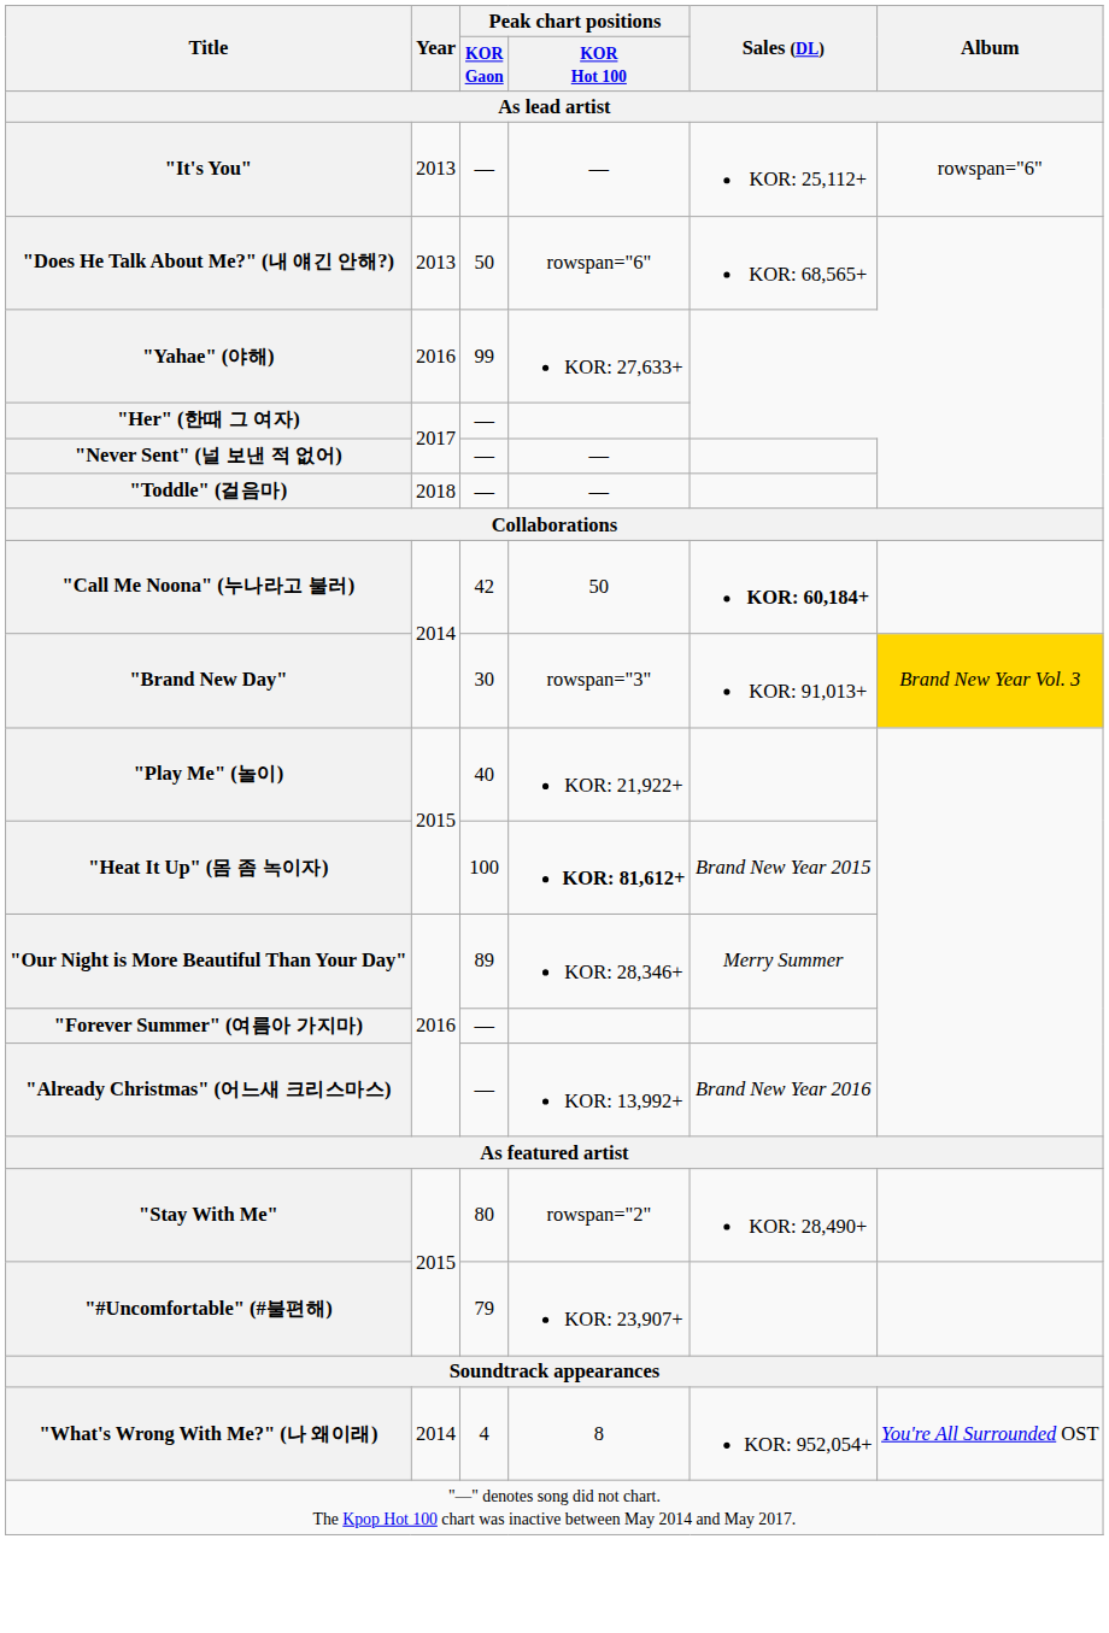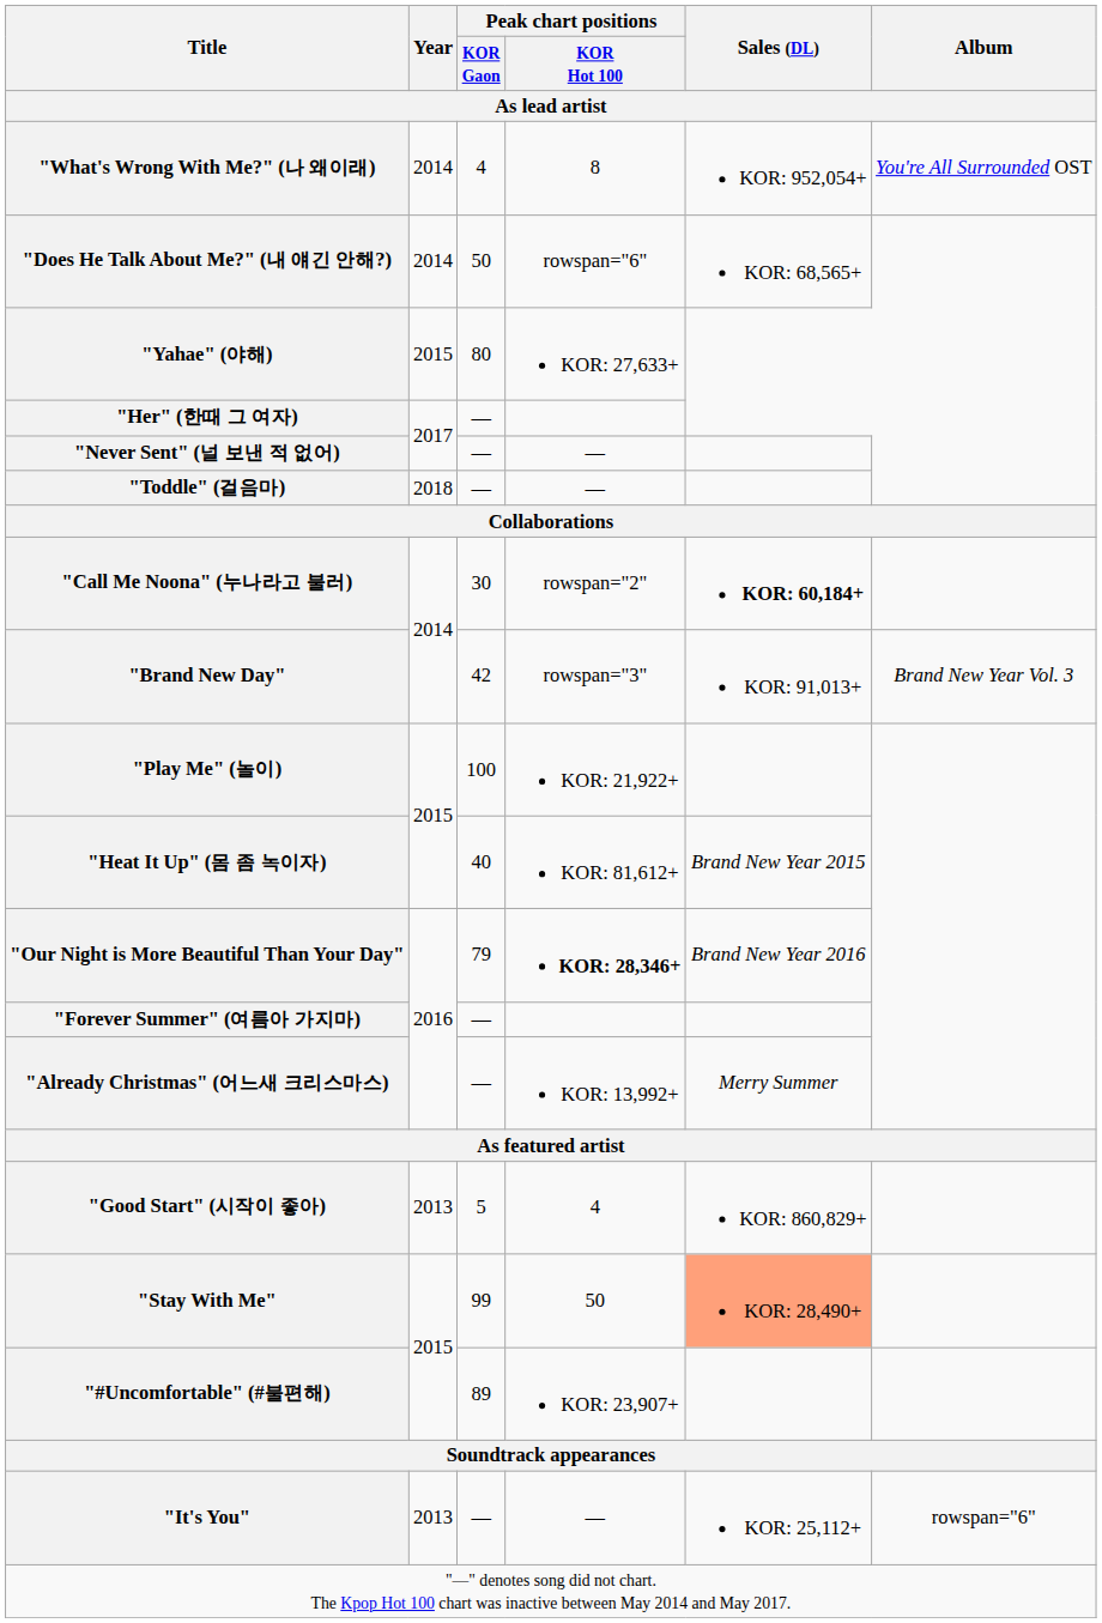rows swapped: "It's You" <-> "What's Wrong With Me?" (나 왜이래)
"Does He Talk About Me?" (내 얘긴 안해?) | Year: 2013 -> 2014
"Yahae" (야해) | Year: 2016 -> 2015
"Yahae" (야해) | Peak chart positions / KOR Gaon: 99 -> 80
"Call Me Noona" (누나라고 불러) | Peak chart positions / KOR Gaon: 42 -> 30
"Call Me Noona" (누나라고 불러) | Peak chart positions / KOR Hot 100: 50 -> rowspan="2"
"Brand New Day" | Peak chart positions / KOR Gaon: 30 -> 42
"Brand New Day" | Album: gold background -> no background
"Play Me" (놀이) | Peak chart positions / KOR Gaon: 40 -> 100
"Heat It Up" (몸 좀 녹이자) | Peak chart positions / KOR Gaon: 100 -> 40
"Heat It Up" (몸 좀 녹이자) | Peak chart positions / KOR Hot 100: bold -> normal
"Our Night is More Beautiful Than Your Day" | Peak chart positions / KOR Gaon: 89 -> 79
"Our Night is More Beautiful Than Your Day" | Peak chart positions / KOR Hot 100: normal -> bold
"Our Night is More Beautiful Than Your Day" | Sales (DL): Merry Summer -> Brand New Year 2016
"Already Christmas" (어느새 크리스마스) | Sales (DL): Brand New Year 2016 -> Merry Summer
+ row: "Good Start" (시작이 좋아) | 2013 | 5 | 4 | KOR: 860,829+
"Stay With Me" | Peak chart positions / KOR Gaon: 80 -> 99
"Stay With Me" | Peak chart positions / KOR Hot 100: rowspan="2" -> 50
"Stay With Me" | Sales (DL): no background -> lightsalmon background
"#Uncomfortable" (#불편해) | Peak chart positions / KOR Gaon: 79 -> 89
